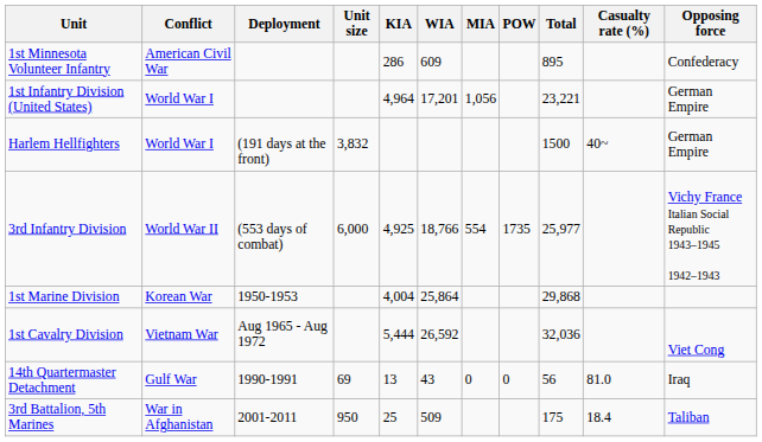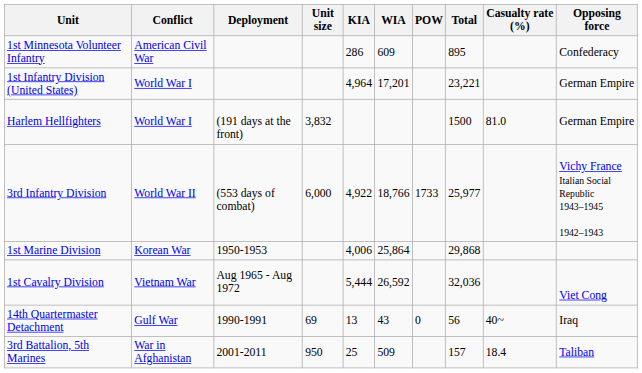- column: MIA | 1,056 | 554 | 0
Harlem Hellfighters | Casualty rate (%): 40~ -> 81.0
3rd Infantry Division | KIA: 4,925 -> 4,922
3rd Infantry Division | POW: 1735 -> 1733
1st Marine Division | KIA: 4,004 -> 4,006
14th Quartermaster Detachment | Casualty rate (%): 81.0 -> 40~
3rd Battalion, 5th Marines | Total: 175 -> 157
